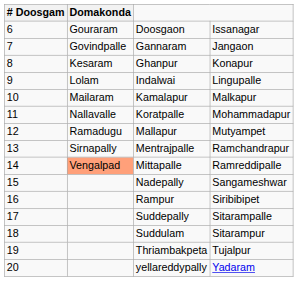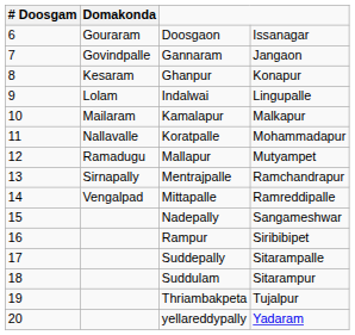Mittapalle | Domakonda: lightsalmon background -> no background
